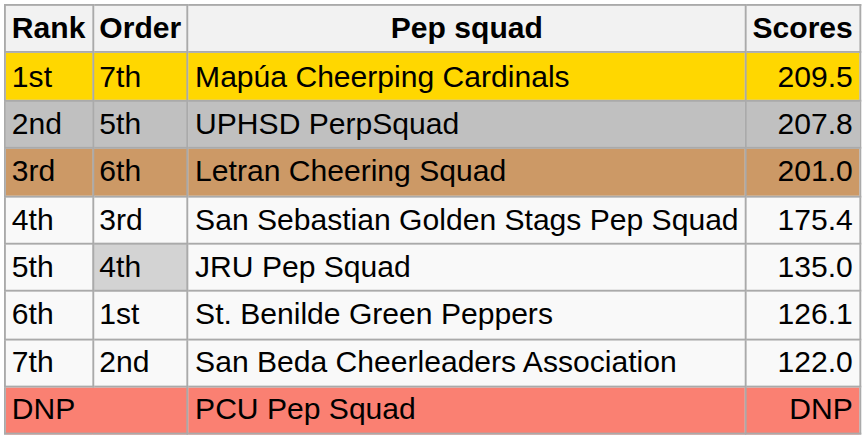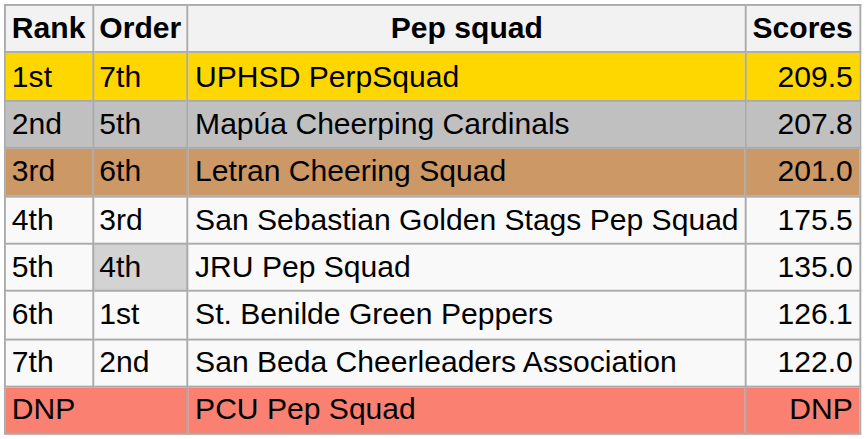row 2 | Pep squad: Mapúa Cheerping Cardinals -> UPHSD PerpSquad
row 3 | Pep squad: UPHSD PerpSquad -> Mapúa Cheerping Cardinals
row 5 | Scores: 175.4 -> 175.5
